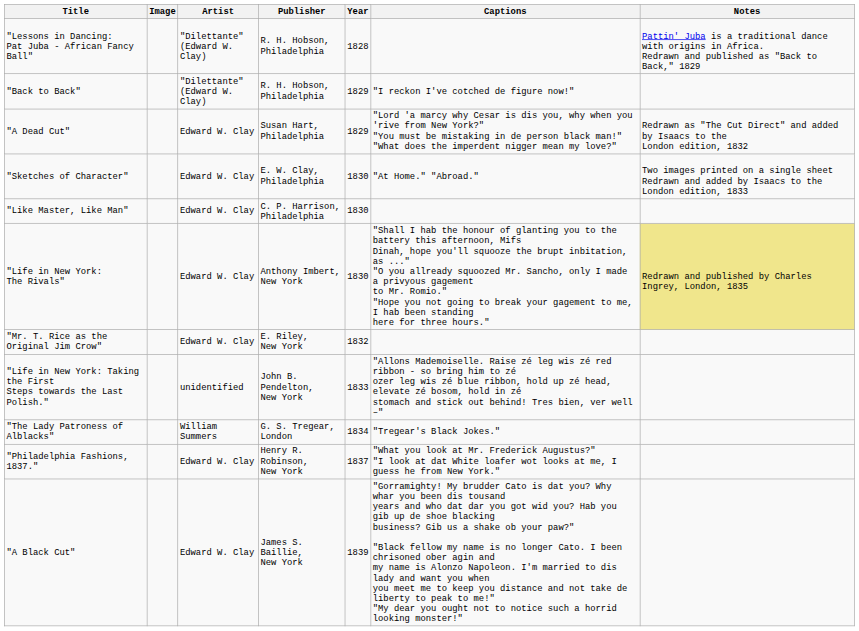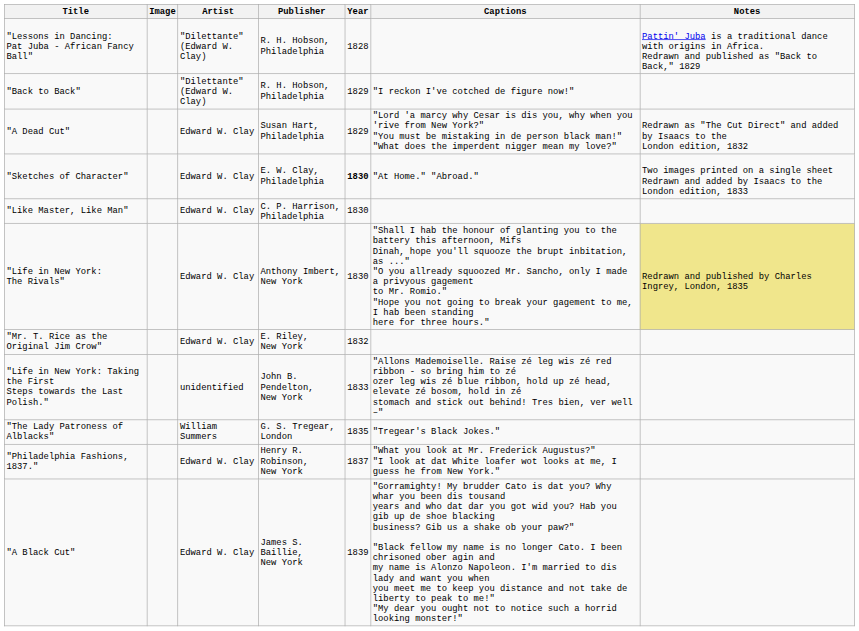"Sketches of Character" | Year: normal -> bold
"The Lady Patroness of Alblacks" | Year: 1834 -> 1835
